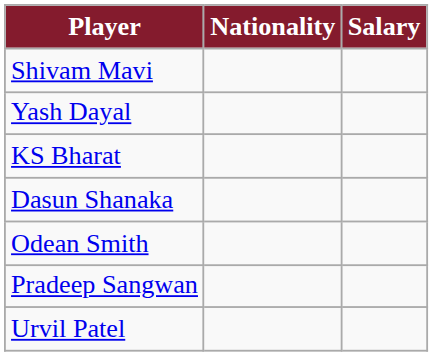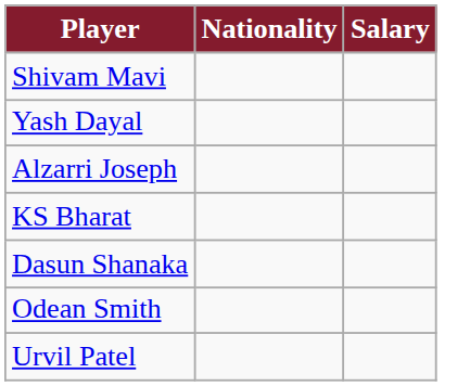+ row: Alzarri Joseph
- row: Pradeep Sangwan
